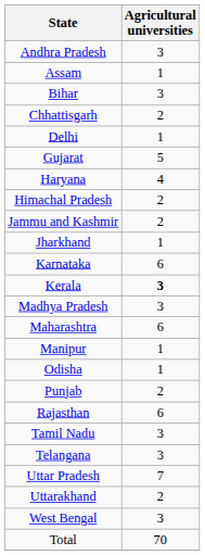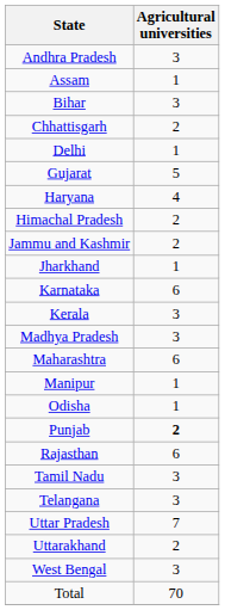Kerala | Agricultural universities: bold -> normal
Punjab | Agricultural universities: normal -> bold
